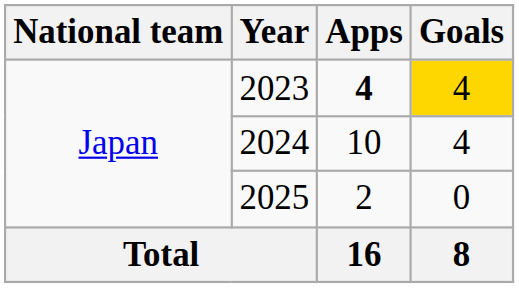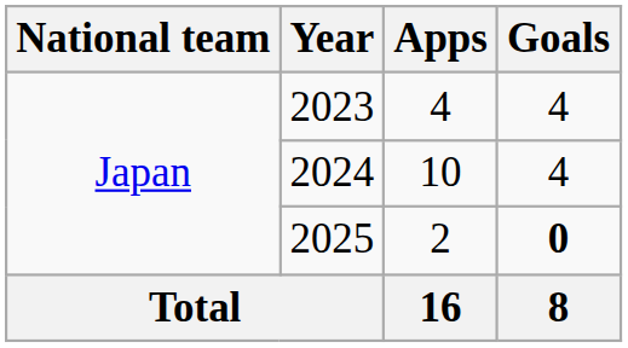2023 | Apps: bold -> normal
2023 | Goals: gold background -> no background
2025 | Goals: normal -> bold
